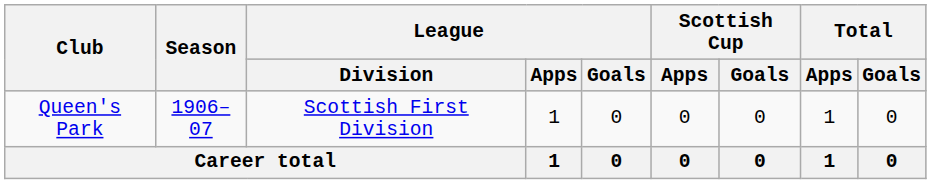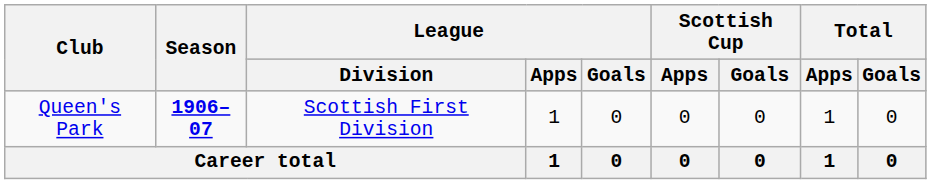Queen's Park | Season: normal -> bold
